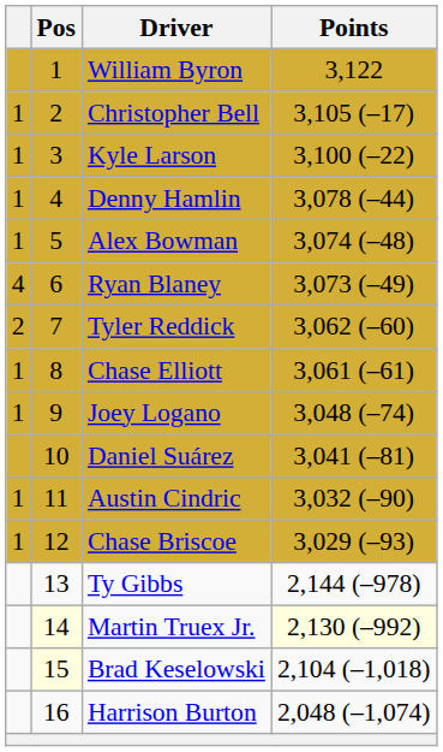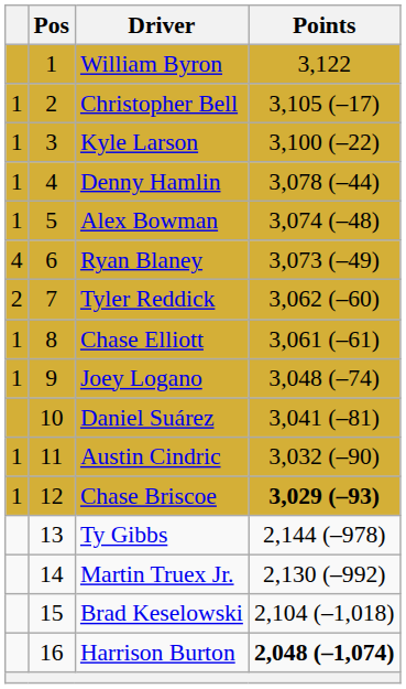Chase Briscoe | Points: normal -> bold
Martin Truex Jr. | Pos: lightyellow background -> no background
Martin Truex Jr. | Points: lightyellow background -> no background
Brad Keselowski | Pos: lightyellow background -> no background
Harrison Burton | Points: normal -> bold
